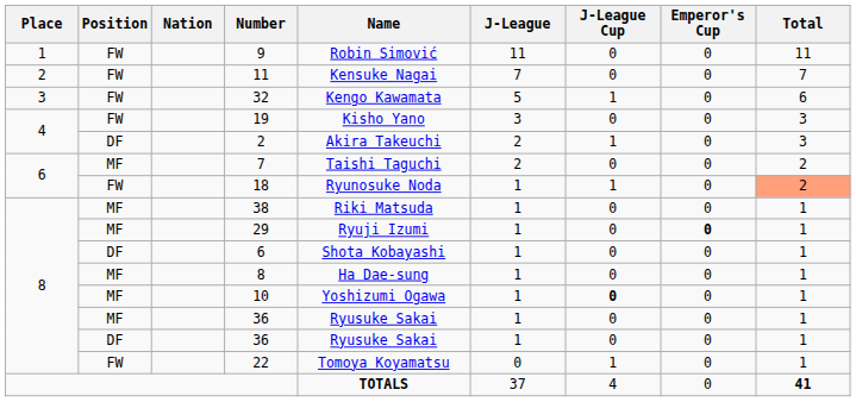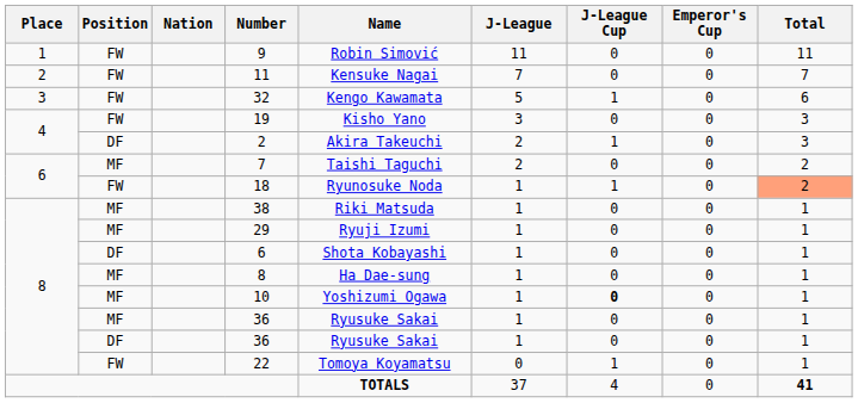29 | Emperor's Cup: bold -> normal
